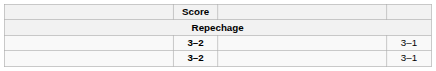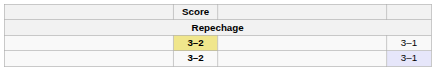row 3 | Score: no background -> khaki background
row 4 | column 4: no background -> lavender background
